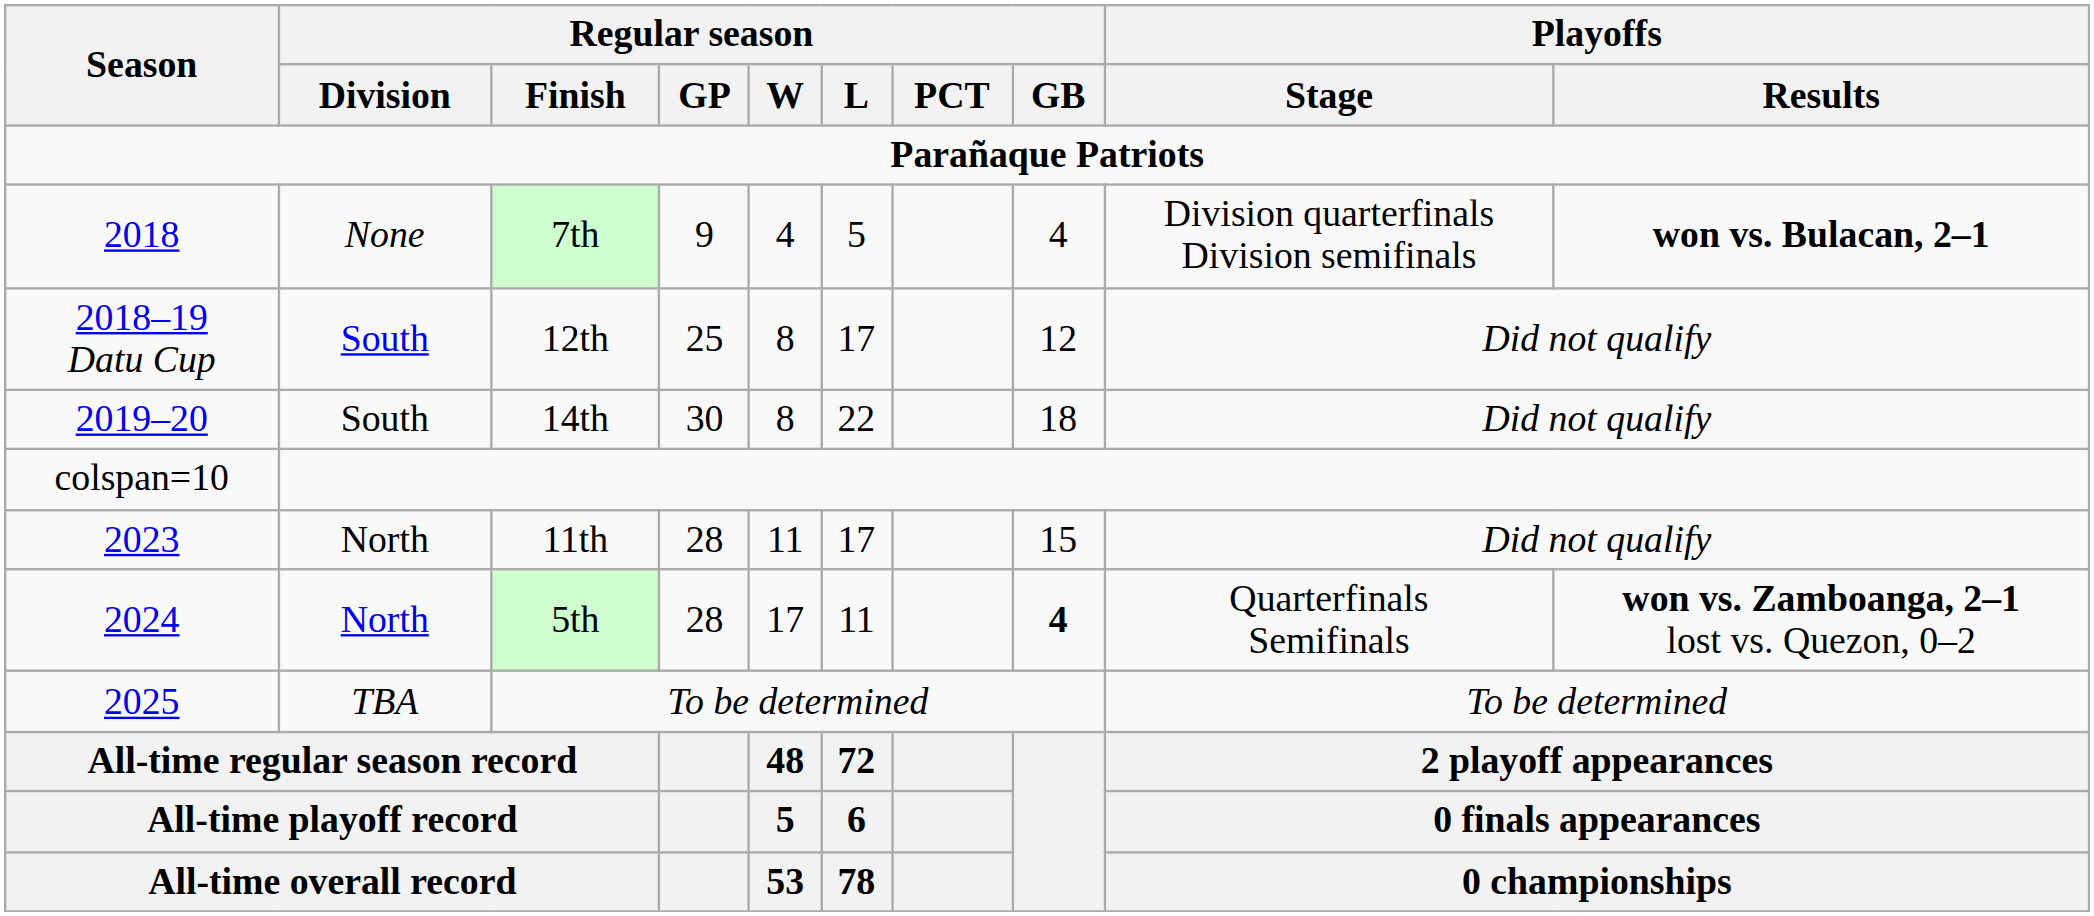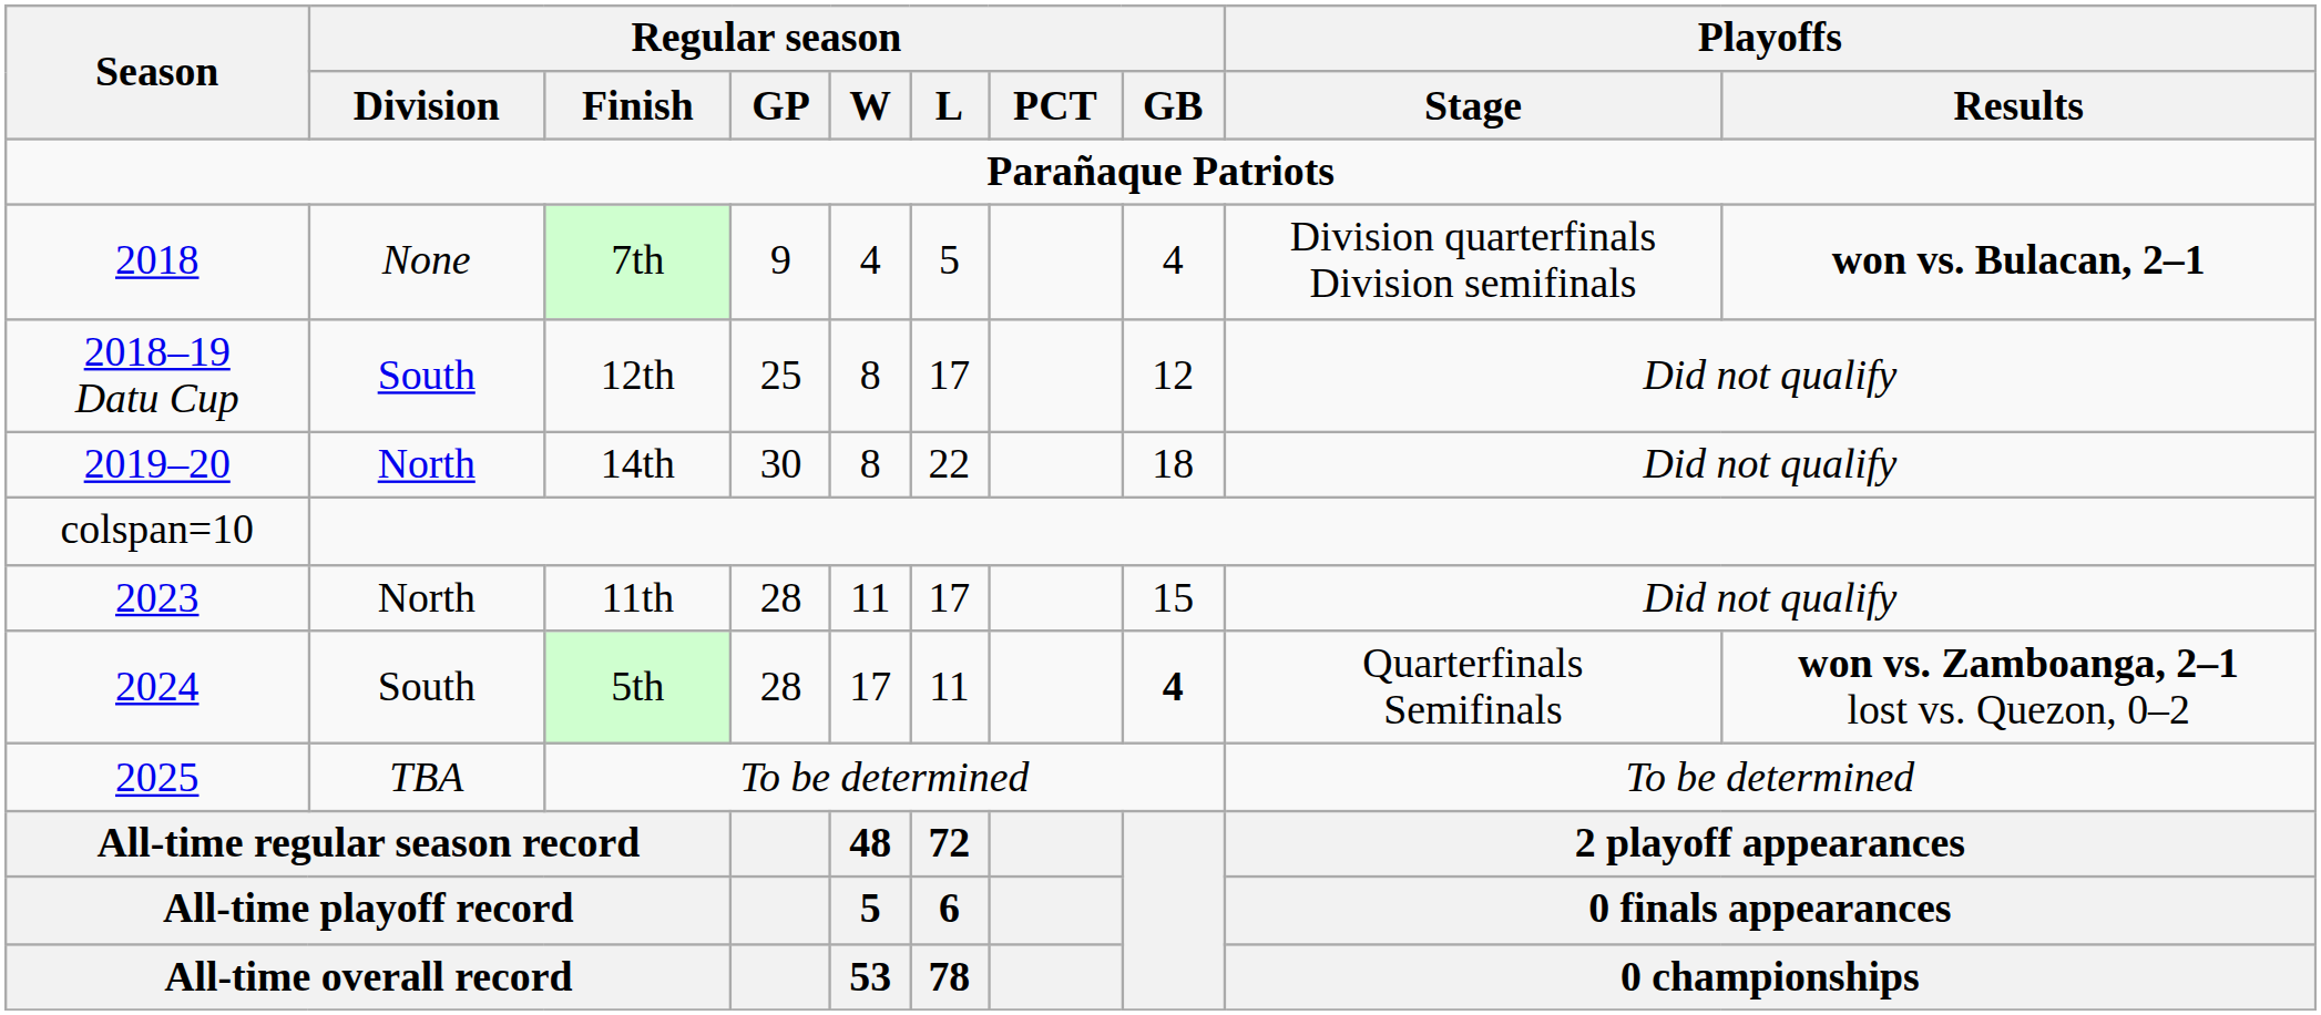14th | Regular season / Division: South -> North
5th | Regular season / Division: North -> South
